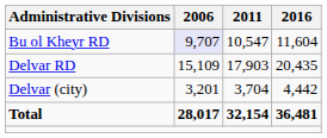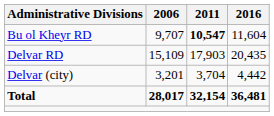Bu ol Kheyr RD | 2006: lavender background -> no background
Bu ol Kheyr RD | 2011: normal -> bold
